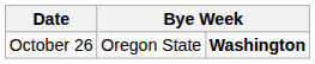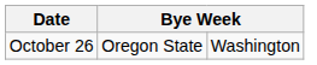October 26 | column 3: bold -> normal
